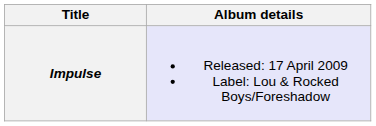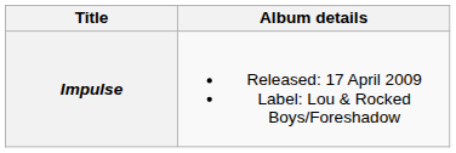Impulse | Album details: lavender background -> no background
